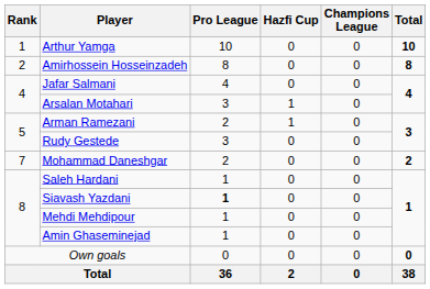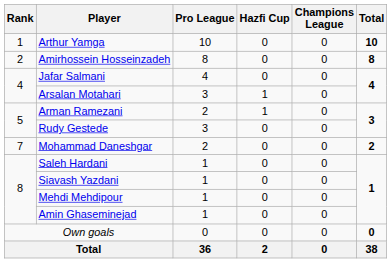Siavash Yazdani | Pro League: bold -> normal
